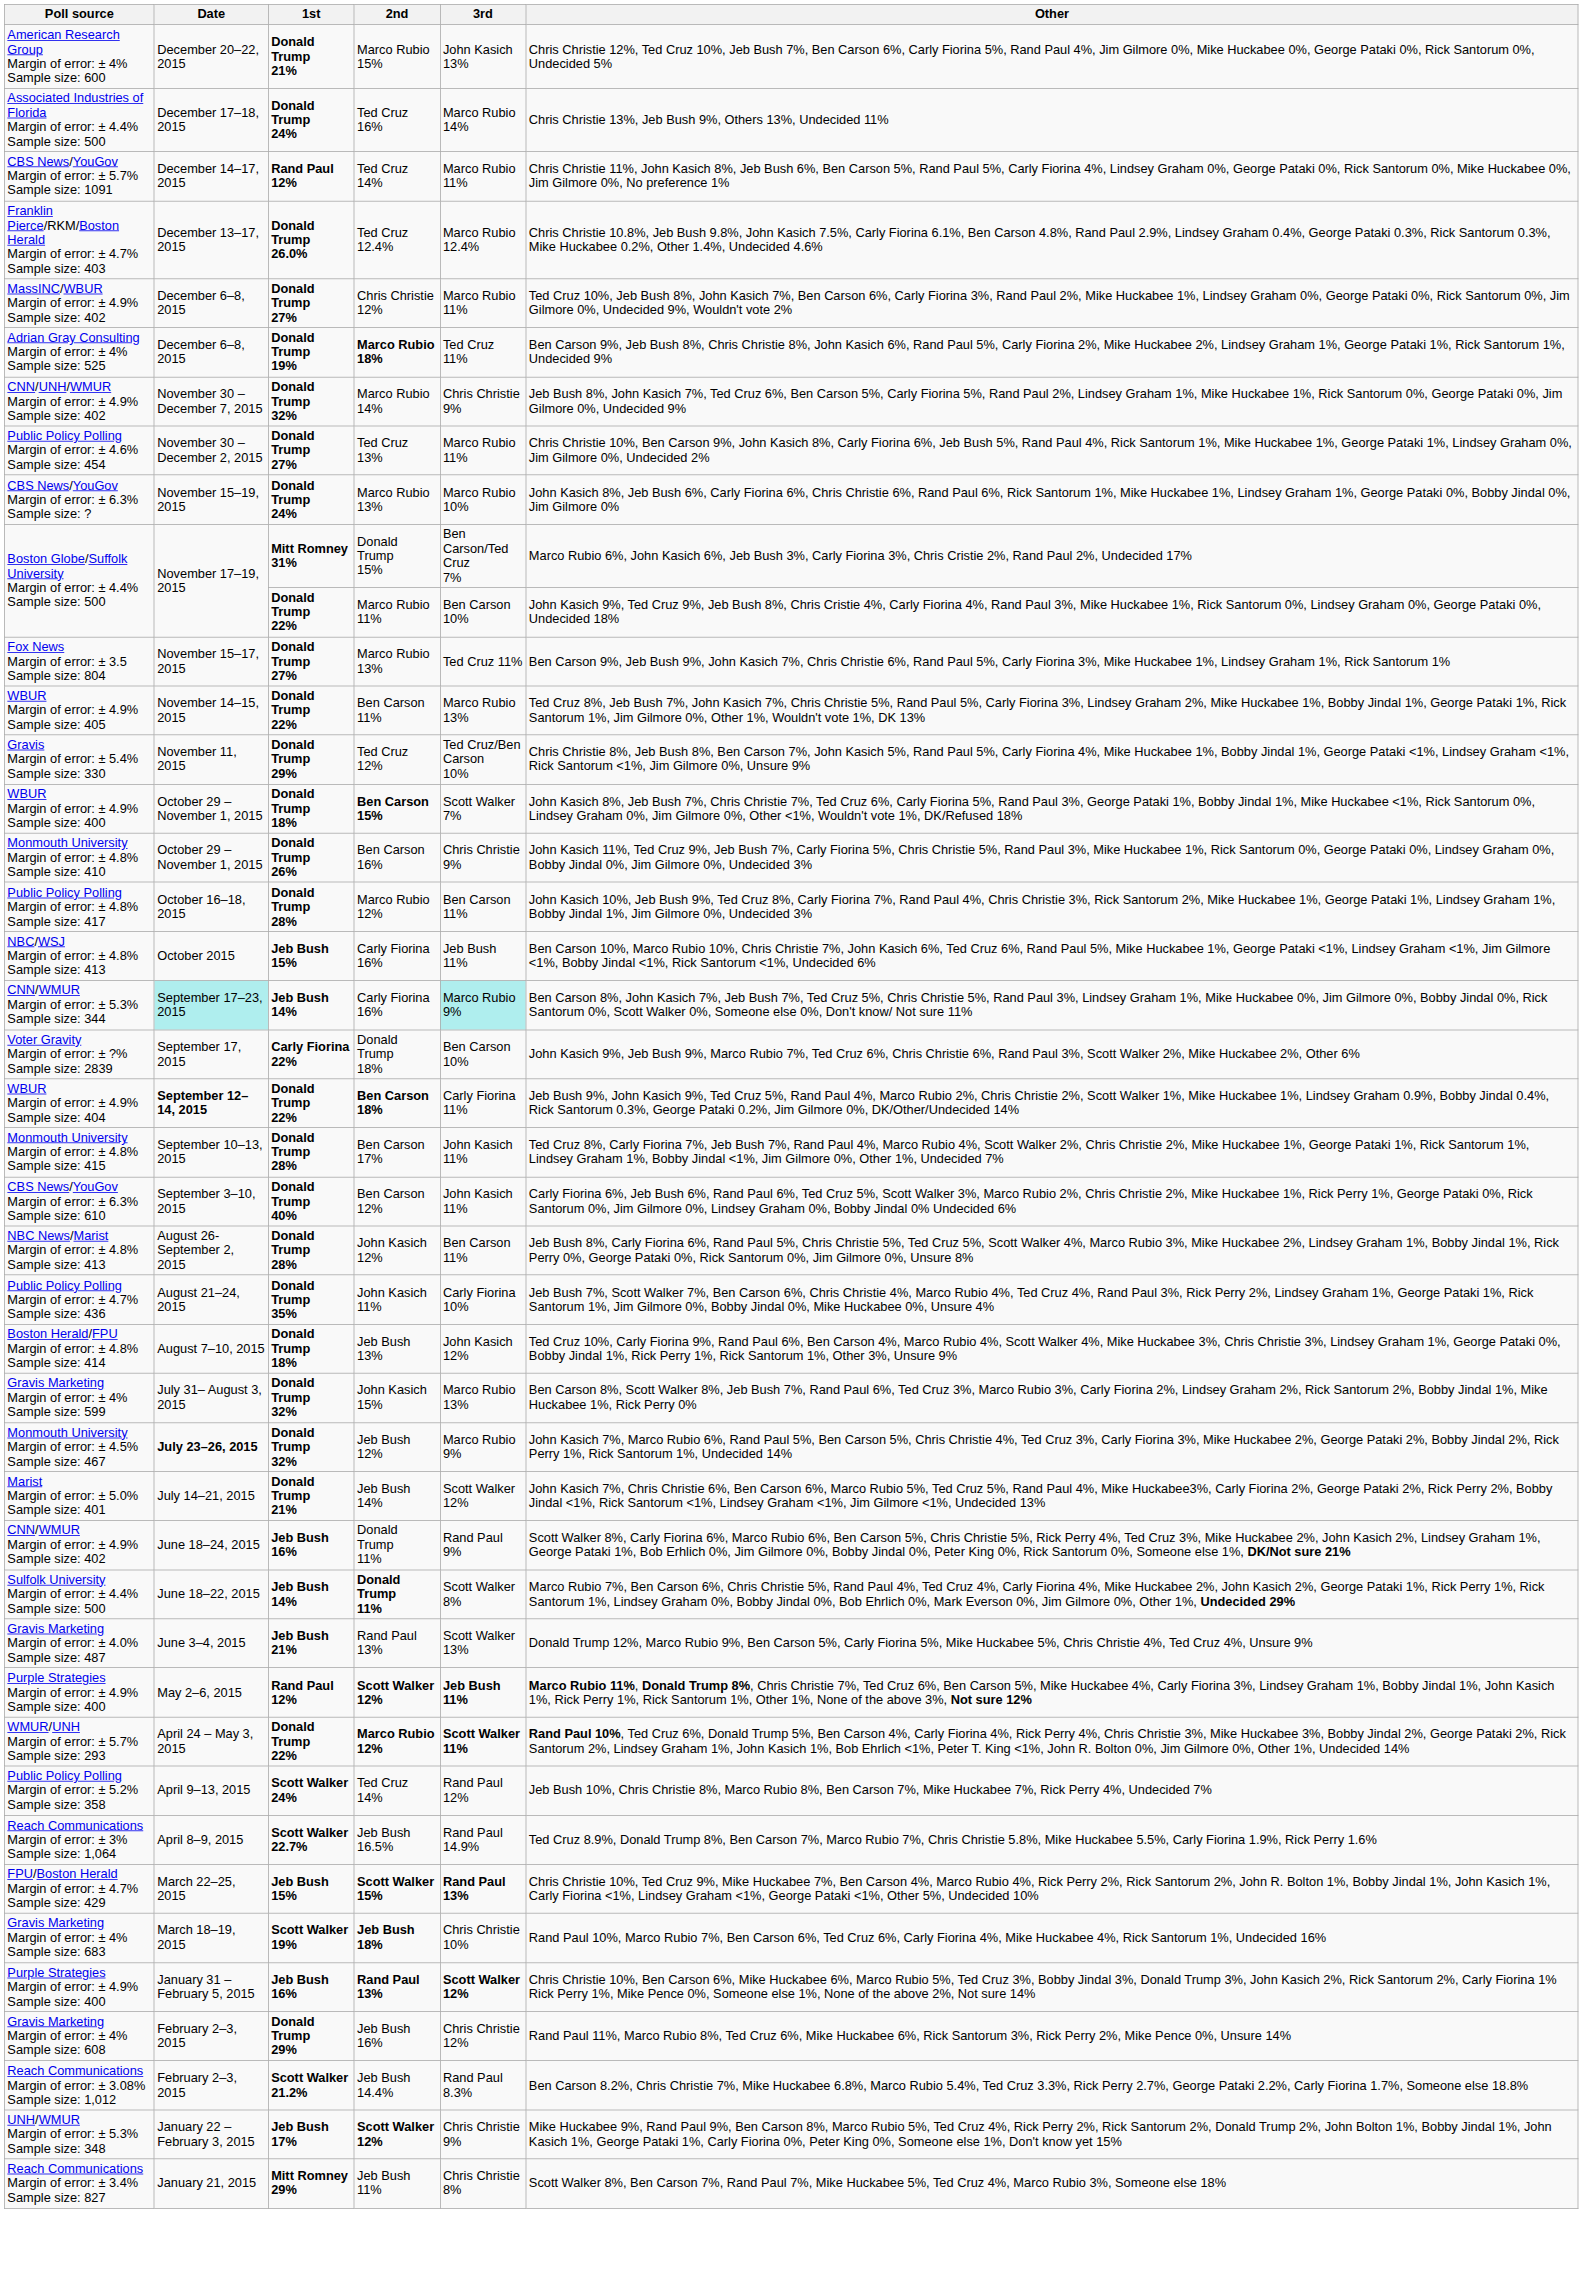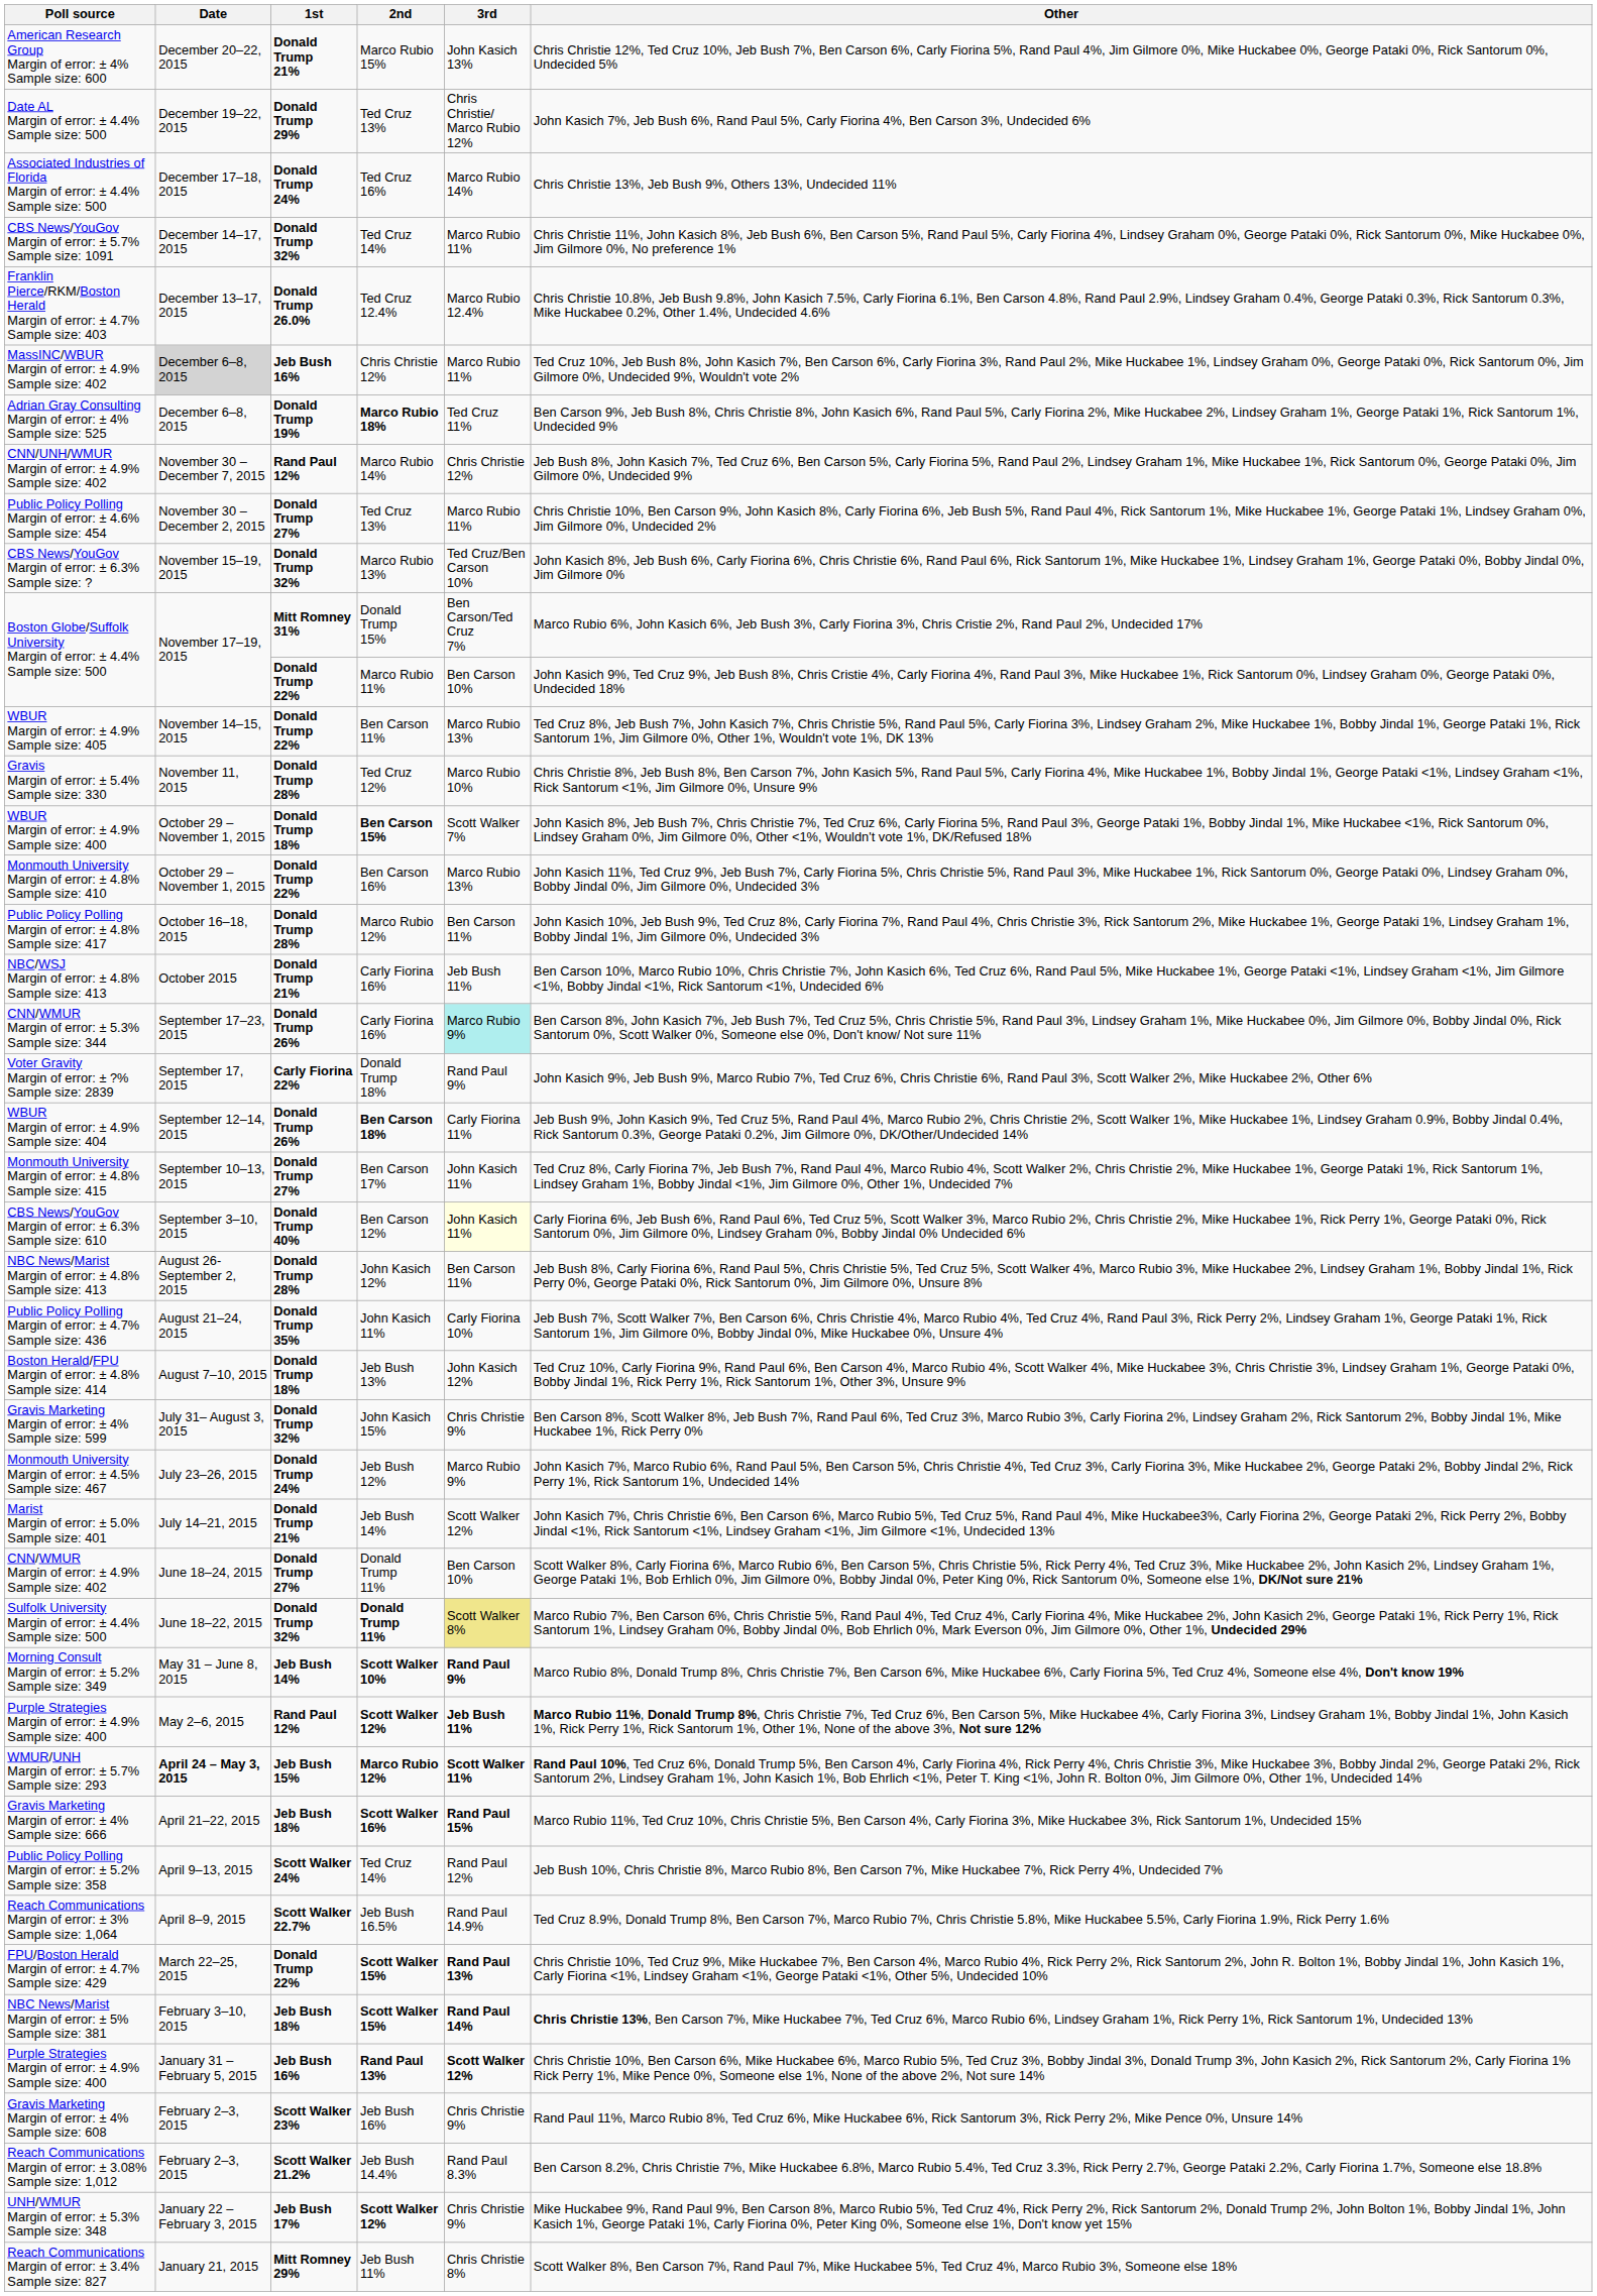+ row: Date AL Margin of error: ± 4.4% Sample size: 500 | December 19–22, 2015 | Donald Trump 29% | Ted Cruz 13% | Chris Christie/ Marco Rubio 12% | John Kasich 7%, Jeb Bush 6%, Rand Paul 5%, Carly Fiorina 4%, Ben Carson 3%, Undecided 6%
CBS News/YouGov Margin of error: ± 5.7% Sample size: 1091 | 1st: Rand Paul 12% -> Donald Trump 32%
MassINC/WBUR Margin of error: ± 4.9% Sample size: 402 | Date: no background -> lightgrey background
MassINC/WBUR Margin of error: ± 4.9% Sample size: 402 | 1st: Donald Trump 27% -> Jeb Bush 16%
CNN/UNH/WMUR Margin of error: ± 4.9% Sample size: 402 | 1st: Donald Trump 32% -> Rand Paul 12%
CNN/UNH/WMUR Margin of error: ± 4.9% Sample size: 402 | 3rd: Chris Christie 9% -> Chris Christie 12%
CBS News/YouGov Margin of error: ± 6.3% Sample size: ? | 1st: Donald Trump 24% -> Donald Trump 32%
CBS News/YouGov Margin of error: ± 6.3% Sample size: ? | 3rd: Marco Rubio 10% -> Ted Cruz/Ben Carson 10%
- row: Fox News Margin of error: ± 3.5 Sample size: 804 | November 15–17, 2015 | Donald Trump 27% | Marco Rubio 13% | Ted Cruz 11% | Ben Carson 9%, Jeb Bush 9%, John Kasich 7%, Chris Christie 6%, Rand Paul 5%, Carly Fiorina 3%, Mike Huckabee 1%, Lindsey Graham 1%, Rick Santorum 1%
Gravis Margin of error: ± 5.4% Sample size: 330 | 1st: Donald Trump 29% -> Donald Trump 28%
Gravis Margin of error: ± 5.4% Sample size: 330 | 3rd: Ted Cruz/Ben Carson 10% -> Marco Rubio 10%
Monmouth University Margin of error: ± 4.8% Sample size: 410 | 1st: Donald Trump 26% -> Donald Trump 22%
Monmouth University Margin of error: ± 4.8% Sample size: 410 | 3rd: Chris Christie 9% -> Marco Rubio 13%
NBC/WSJ Margin of error: ± 4.8% Sample size: 413 | 1st: Jeb Bush 15% -> Donald Trump 21%
CNN/WMUR Margin of error: ± 5.3% Sample size: 344 | Date: paleturquoise background -> no background
CNN/WMUR Margin of error: ± 5.3% Sample size: 344 | 1st: Jeb Bush 14% -> Donald Trump 26%
Voter Gravity Margin of error: ± ?% Sample size: 2839 | 3rd: Ben Carson 10% -> Rand Paul 9%
WBUR Margin of error: ± 4.9% Sample size: 404 | Date: bold -> normal
WBUR Margin of error: ± 4.9% Sample size: 404 | 1st: Donald Trump 22% -> Donald Trump 26%
Monmouth University Margin of error: ± 4.8% Sample size: 415 | 1st: Donald Trump 28% -> Donald Trump 27%
CBS News/YouGov Margin of error: ± 6.3% Sample size: 610 | 3rd: no background -> lightyellow background
Gravis Marketing Margin of error: ± 4% Sample size: 599 | 3rd: Marco Rubio 13% -> Chris Christie 9%
Monmouth University Margin of error: ± 4.5% Sample size: 467 | Date: bold -> normal
Monmouth University Margin of error: ± 4.5% Sample size: 467 | 1st: Donald Trump 32% -> Donald Trump 24%
CNN/WMUR Margin of error: ± 4.9% Sample size: 402 | 1st: Jeb Bush 16% -> Donald Trump 27%
CNN/WMUR Margin of error: ± 4.9% Sample size: 402 | 3rd: Rand Paul 9% -> Ben Carson 10%
Sulfolk University Margin of error: ± 4.4% Sample size: 500 | 1st: Jeb Bush 14% -> Donald Trump 32%
Sulfolk University Margin of error: ± 4.4% Sample size: 500 | 3rd: no background -> khaki background
+ row: Morning Consult Margin of error: ± 5.2% Sample size: 349 | May 31 – June 8, 2015 | Jeb Bush 14% | Scott Walker 10% | Rand Paul 9% | Marco Rubio 8%, Donald Trump 8%, Chris Christie 7%, Ben Carson 6%, Mike Huckabee 6%, Carly Fiorina 5%, Ted Cruz 4%, Someone else 4%, Don't know 19%
- row: Gravis Marketing Margin of error: ± 4.0% Sample size: 487 | June 3–4, 2015 | Jeb Bush 21% | Rand Paul 13% | Scott Walker 13% | Donald Trump 12%, Marco Rubio 9%, Ben Carson 5%, Carly Fiorina 5%, Mike Huckabee 5%, Chris Christie 4%, Ted Cruz 4%, Unsure 9%
WMUR/UNH Margin of error: ± 5.7% Sample size: 293 | Date: normal -> bold
WMUR/UNH Margin of error: ± 5.7% Sample size: 293 | 1st: Donald Trump 22% -> Jeb Bush 15%
+ row: Gravis Marketing Margin of error: ± 4% Sample size: 666 | April 21–22, 2015 | Jeb Bush 18% | Scott Walker 16% | Rand Paul 15% | Marco Rubio 11%, Ted Cruz 10%, Chris Christie 5%, Ben Carson 4%, Carly Fiorina 3%, Mike Huckabee 3%, Rick Santorum 1%, Undecided 15%
FPU/Boston Herald Margin of error: ± 4.7% Sample size: 429 | 1st: Jeb Bush 15% -> Donald Trump 22%
- row: Gravis Marketing Margin of error: ± 4% Sample size: 683 | March 18–19, 2015 | Scott Walker 19% | Jeb Bush 18% | Chris Christie 10% | Rand Paul 10%, Marco Rubio 7%, Ben Carson 6%, Ted Cruz 6%, Carly Fiorina 4%, Mike Huckabee 4%, Rick Santorum 1%, Undecided 16%
+ row: NBC News/Marist Margin of error: ± 5% Sample size: 381 | February 3–10, 2015 | Jeb Bush 18% | Scott Walker 15% | Rand Paul 14% | Chris Christie 13%, Ben Carson 7%, Mike Huckabee 7%, Ted Cruz 6%, Marco Rubio 6%, Lindsey Graham 1%, Rick Perry 1%, Rick Santorum 1%, Undecided 13%
Gravis Marketing Margin of error: ± 4% Sample size: 608 | 1st: Donald Trump 29% -> Scott Walker 23%
Gravis Marketing Margin of error: ± 4% Sample size: 608 | 3rd: Chris Christie 12% -> Chris Christie 9%
